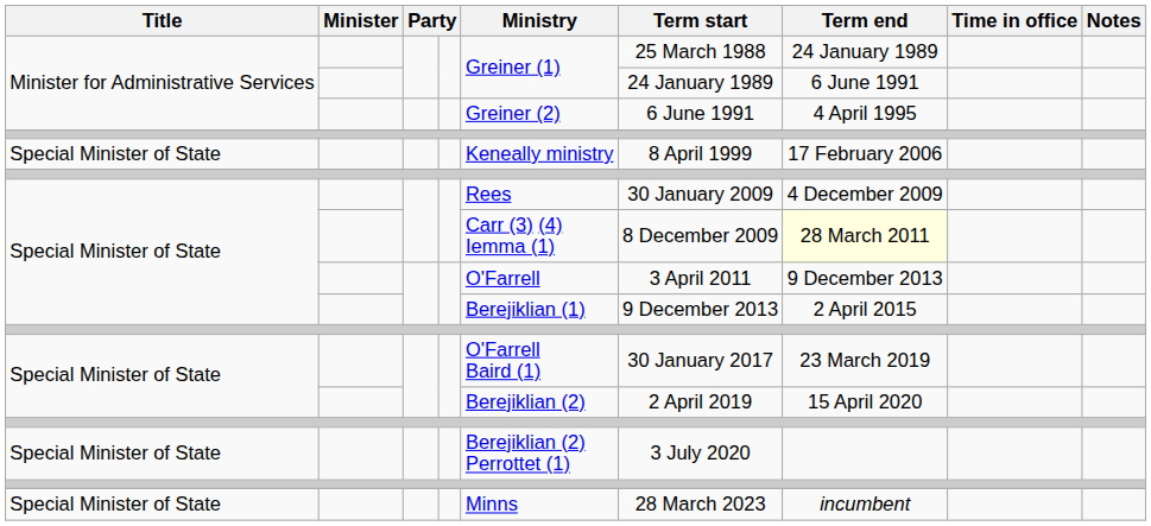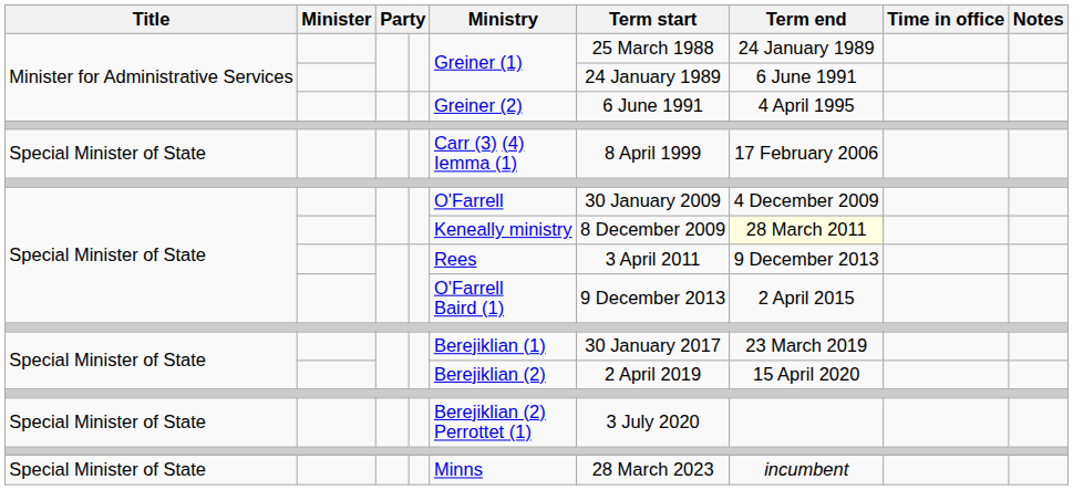row 6 | Ministry: Keneally ministry -> Carr (3) (4) Iemma (1)
row 8 | Ministry: Rees -> O'Farrell
row 9 | Ministry: Carr (3) (4) Iemma (1) -> Keneally ministry
row 10 | Ministry: O'Farrell -> Rees
row 11 | Ministry: Berejiklian (1) -> O'Farrell Baird (1)
row 13 | Ministry: O'Farrell Baird (1) -> Berejiklian (1)
